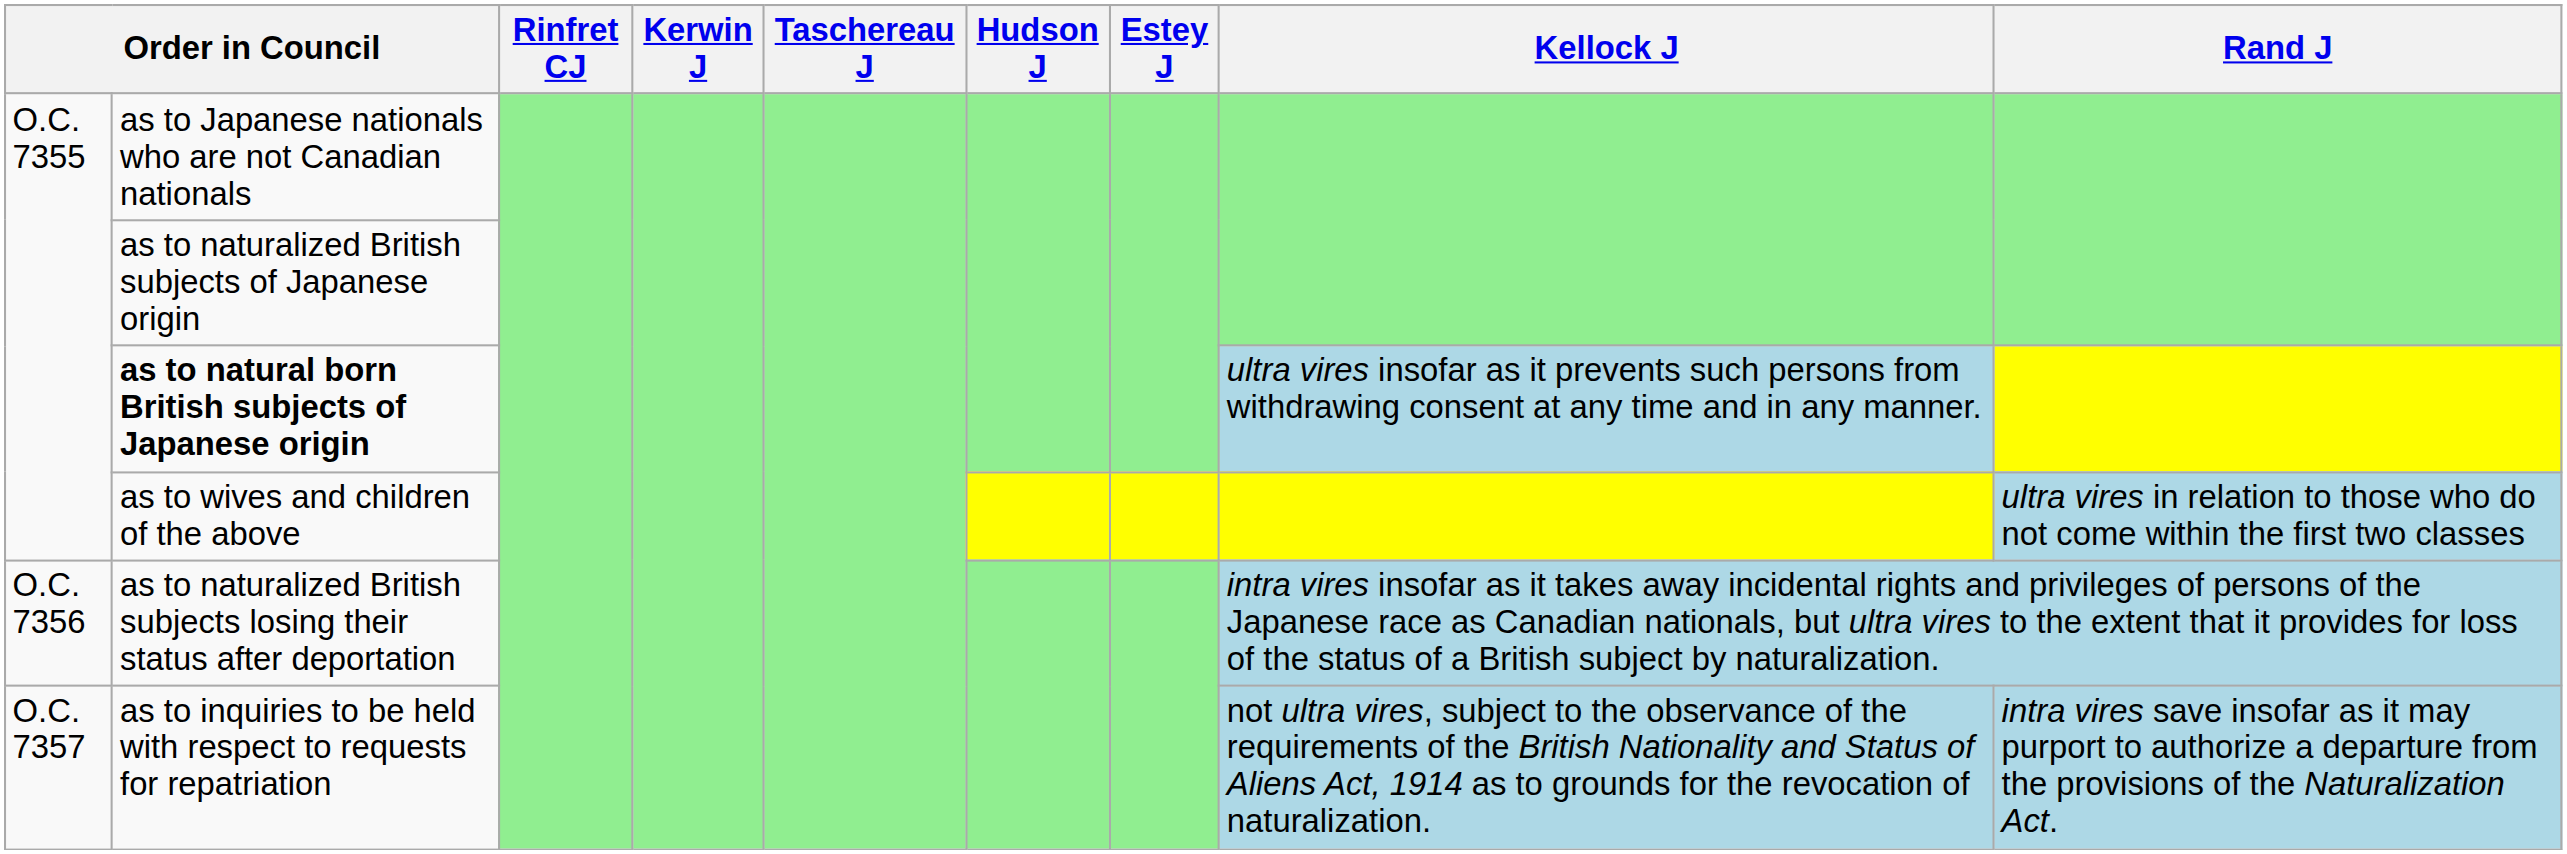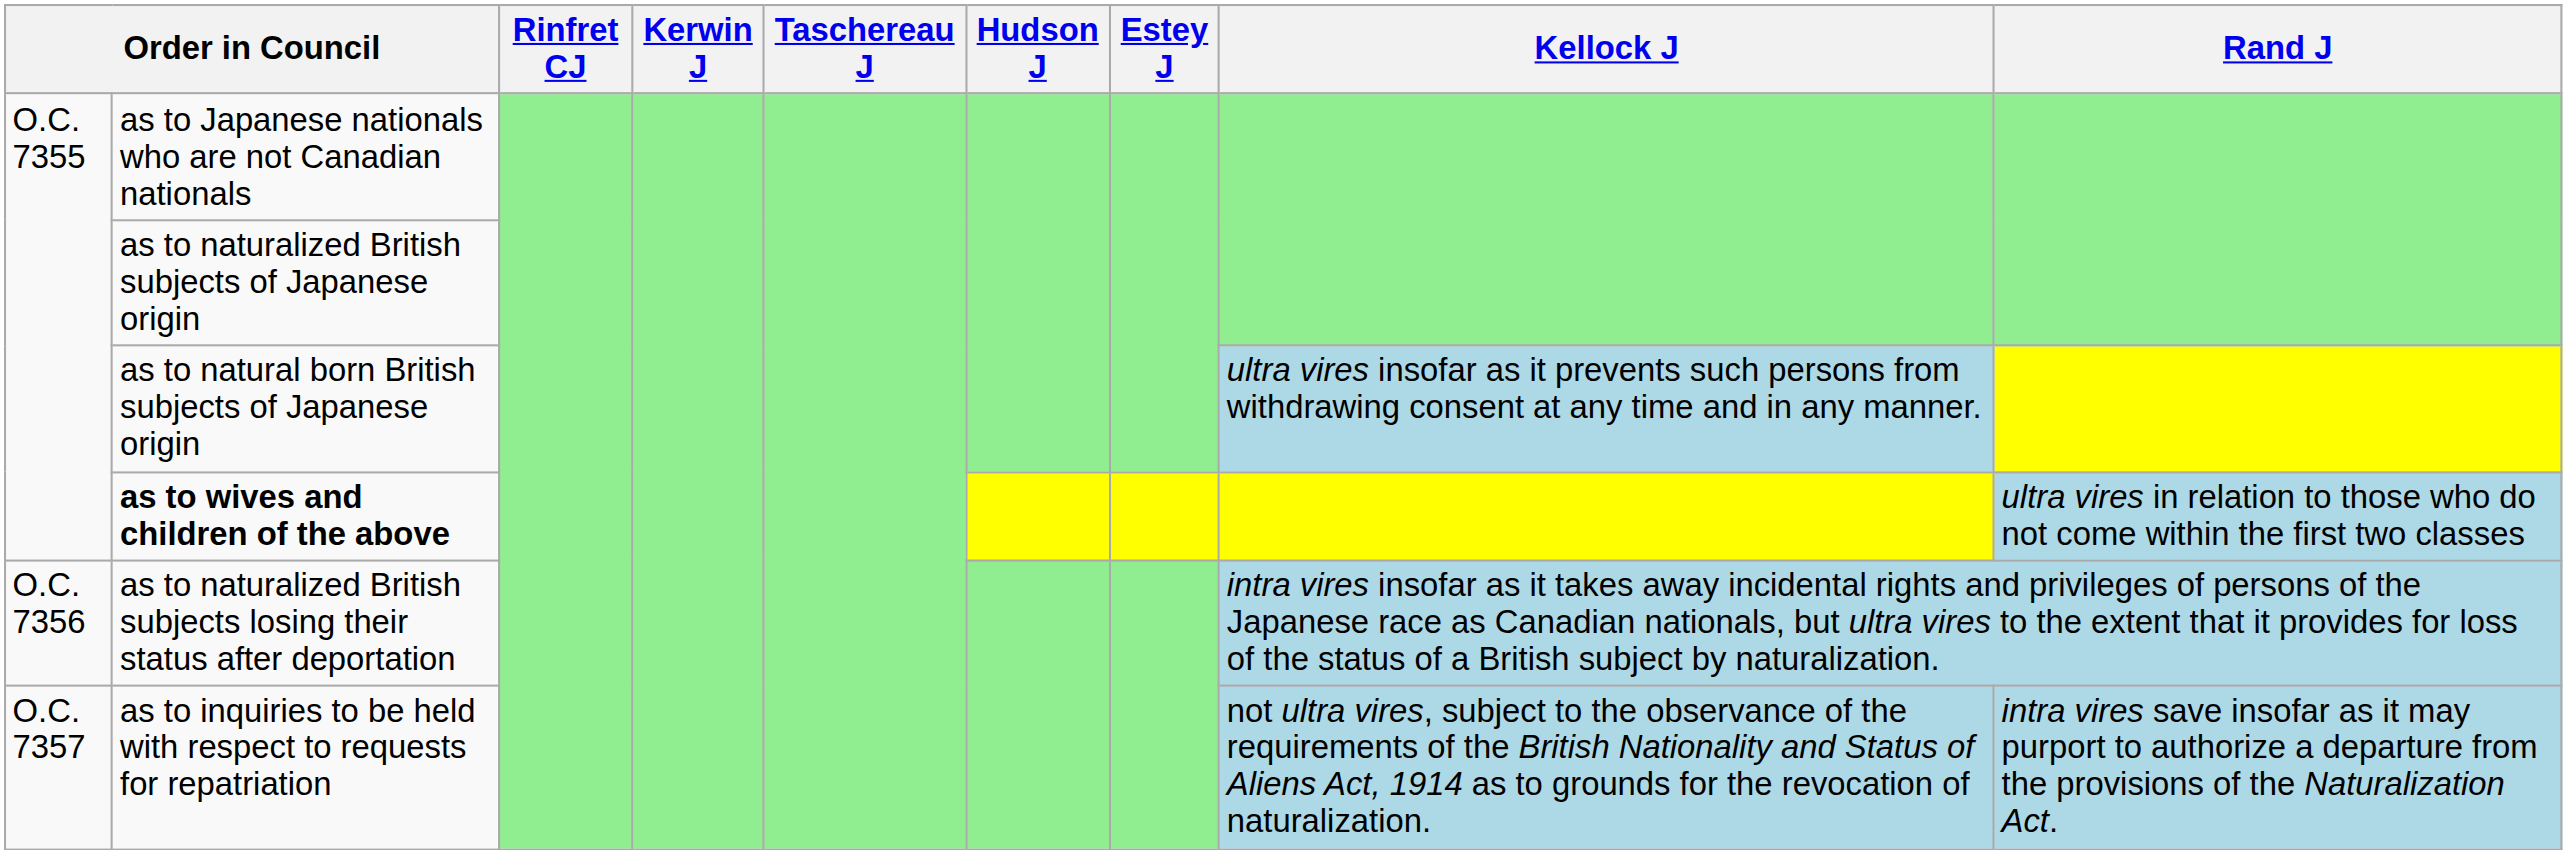as to natural born British subjects of Japanese origin | column 2: bold -> normal
as to wives and children of the above | column 2: normal -> bold
